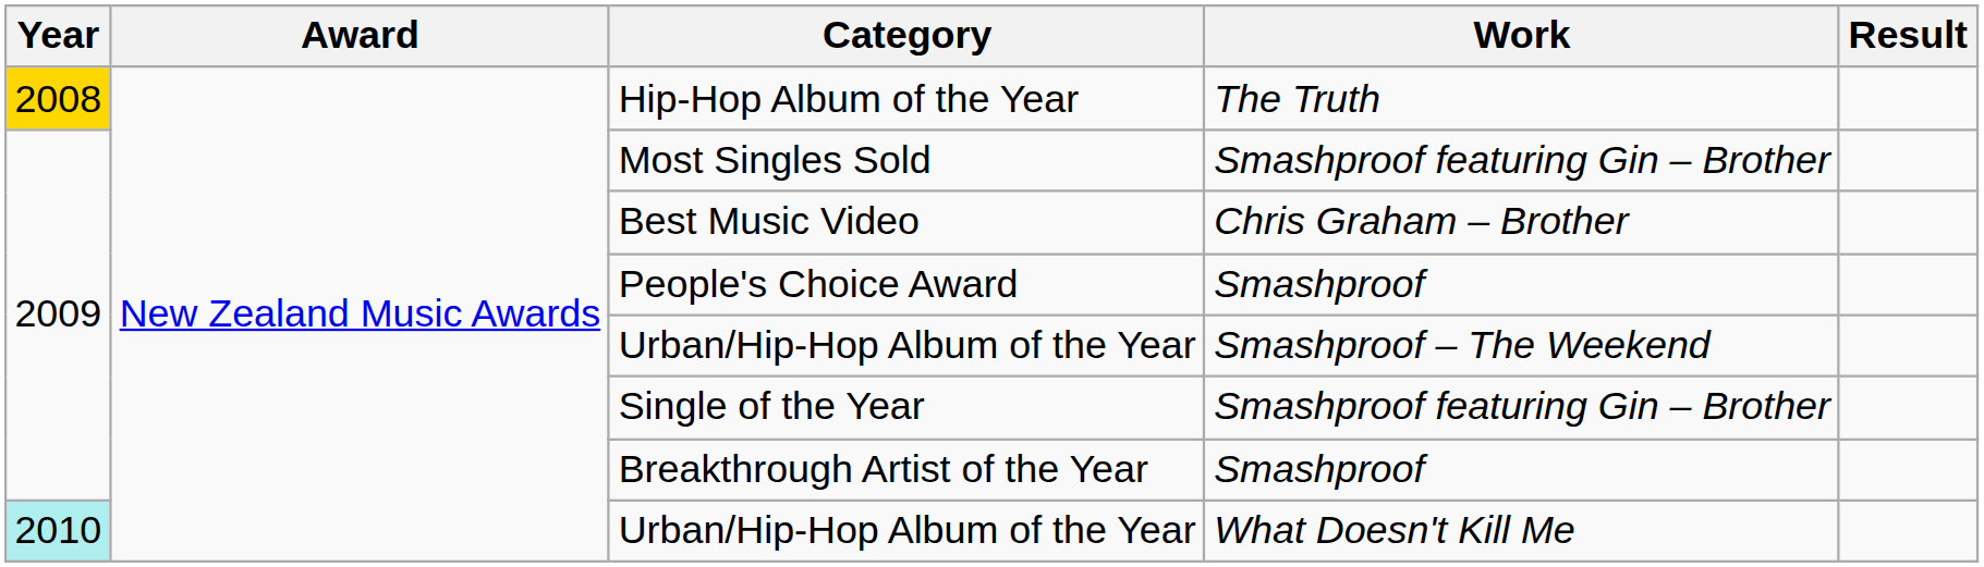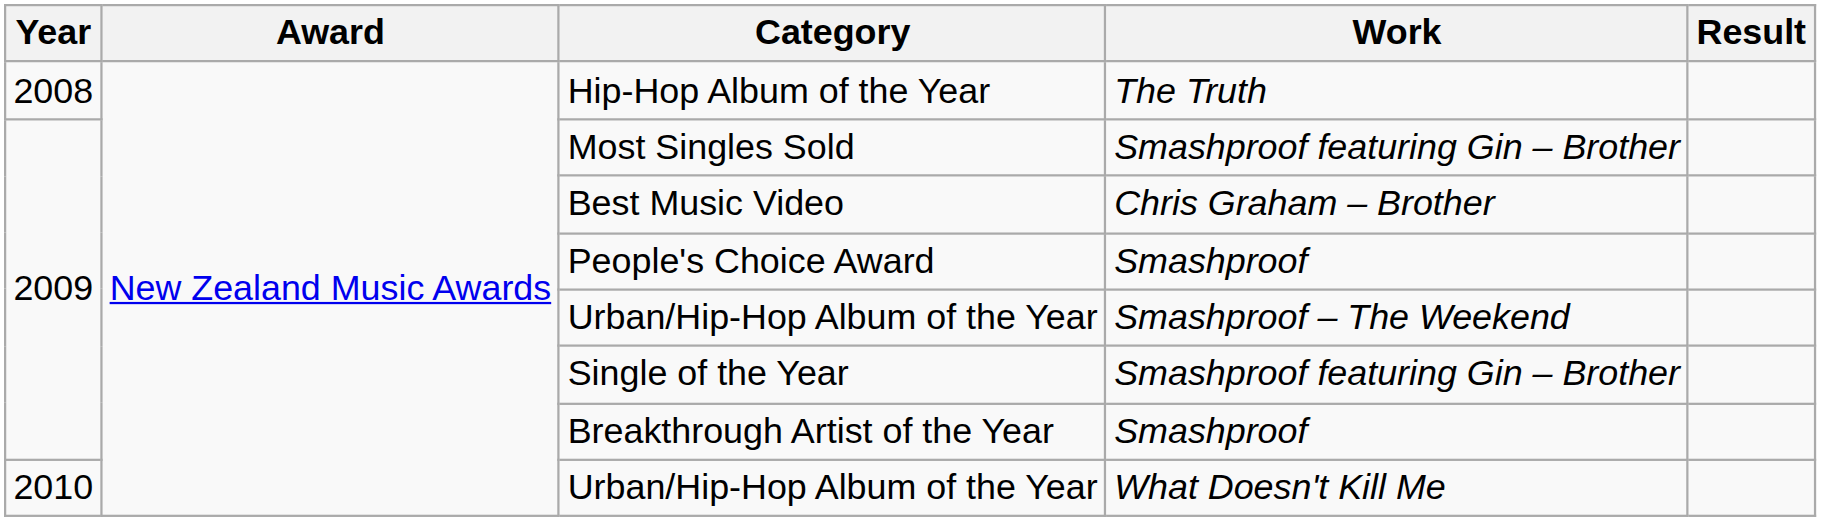Hip-Hop Album of the Year | Year: gold background -> no background
Urban/Hip-Hop Album of the Year / What Doesn't Kill Me | Year: paleturquoise background -> no background
